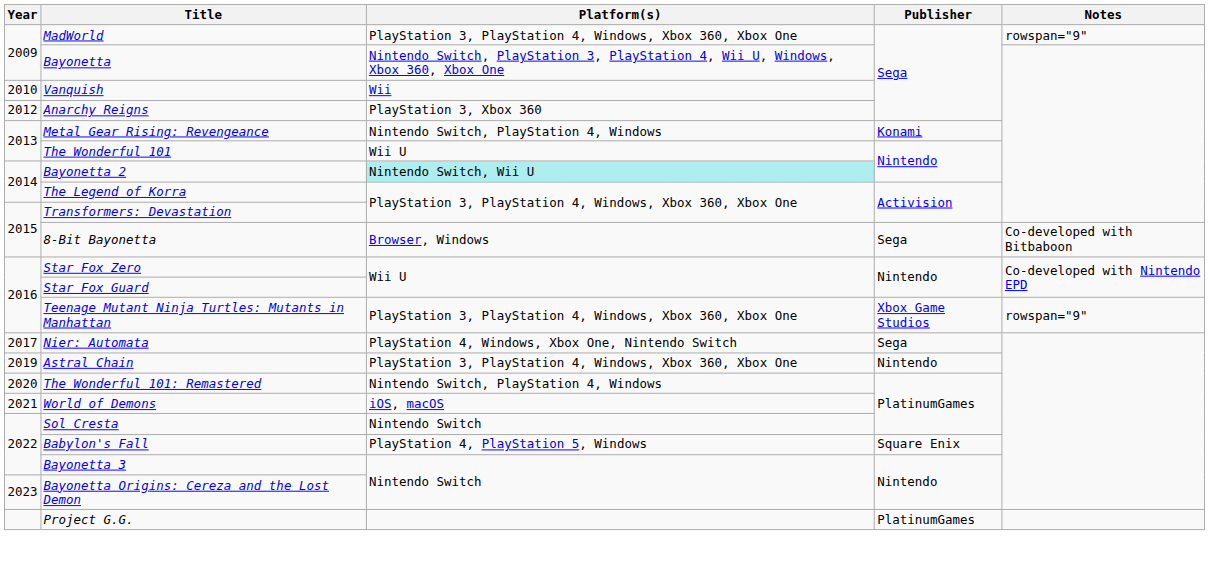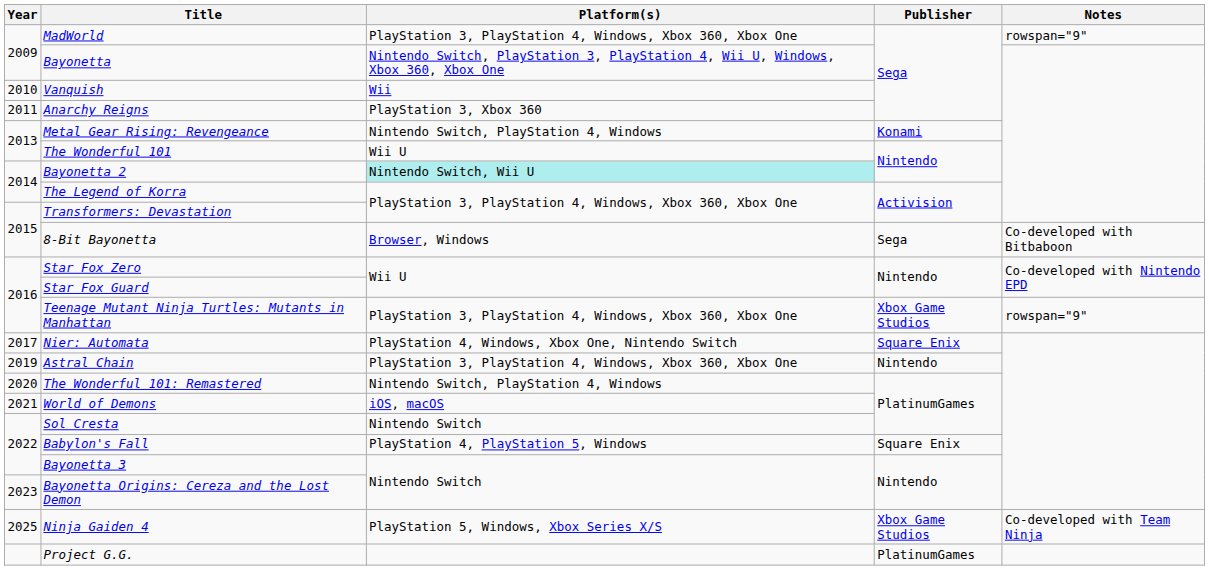Anarchy Reigns | Year: 2012 -> 2011
Nier: Automata | Publisher: Sega -> Square Enix
+ row: 2025 | Ninja Gaiden 4 | PlayStation 5, Windows, Xbox Series X/S | Xbox Game Studios | Co-developed with Team Ninja
